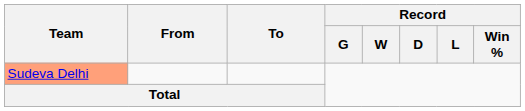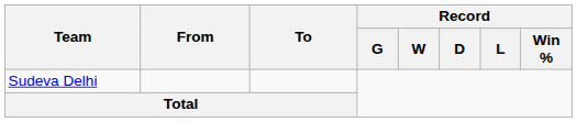Sudeva Delhi | Team: lightsalmon background -> no background
